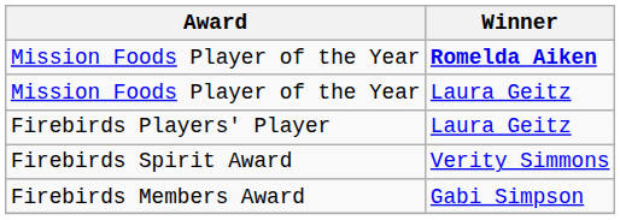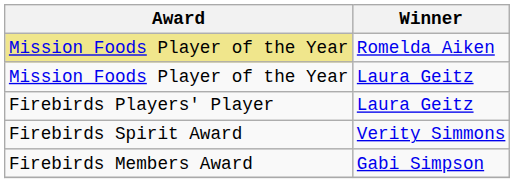row 2 | Award: no background -> khaki background
row 2 | Winner: bold -> normal
